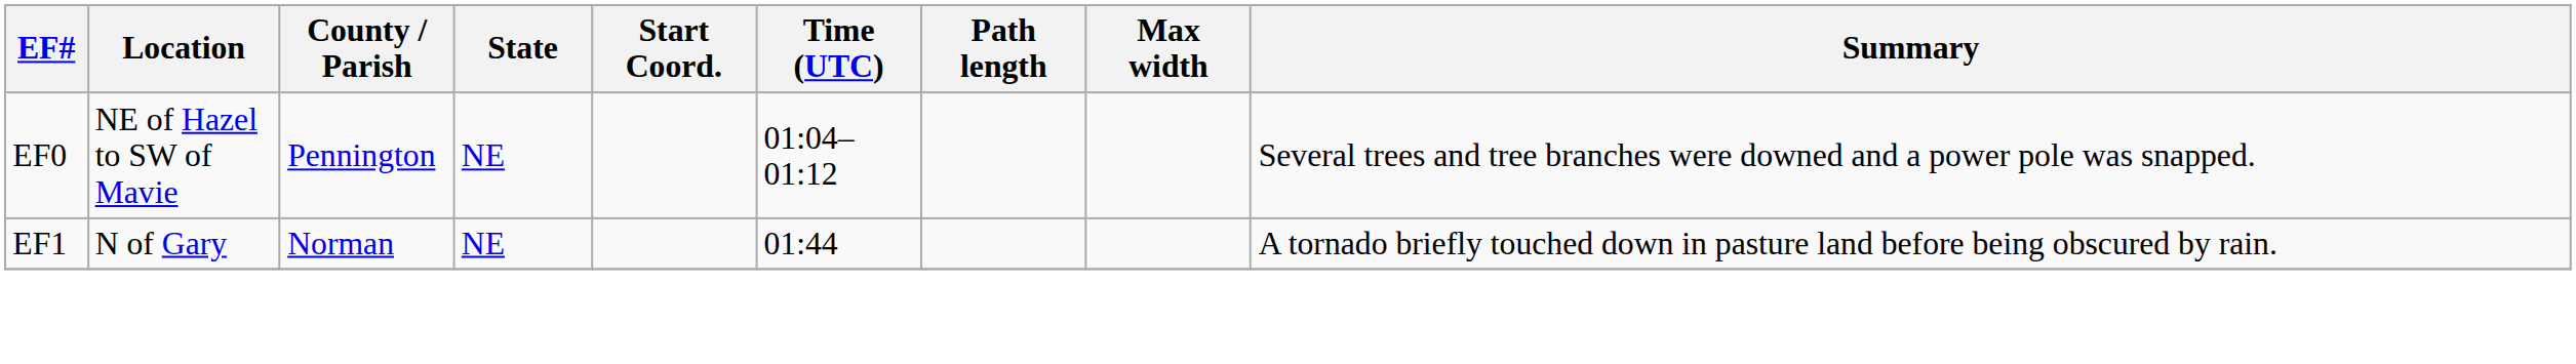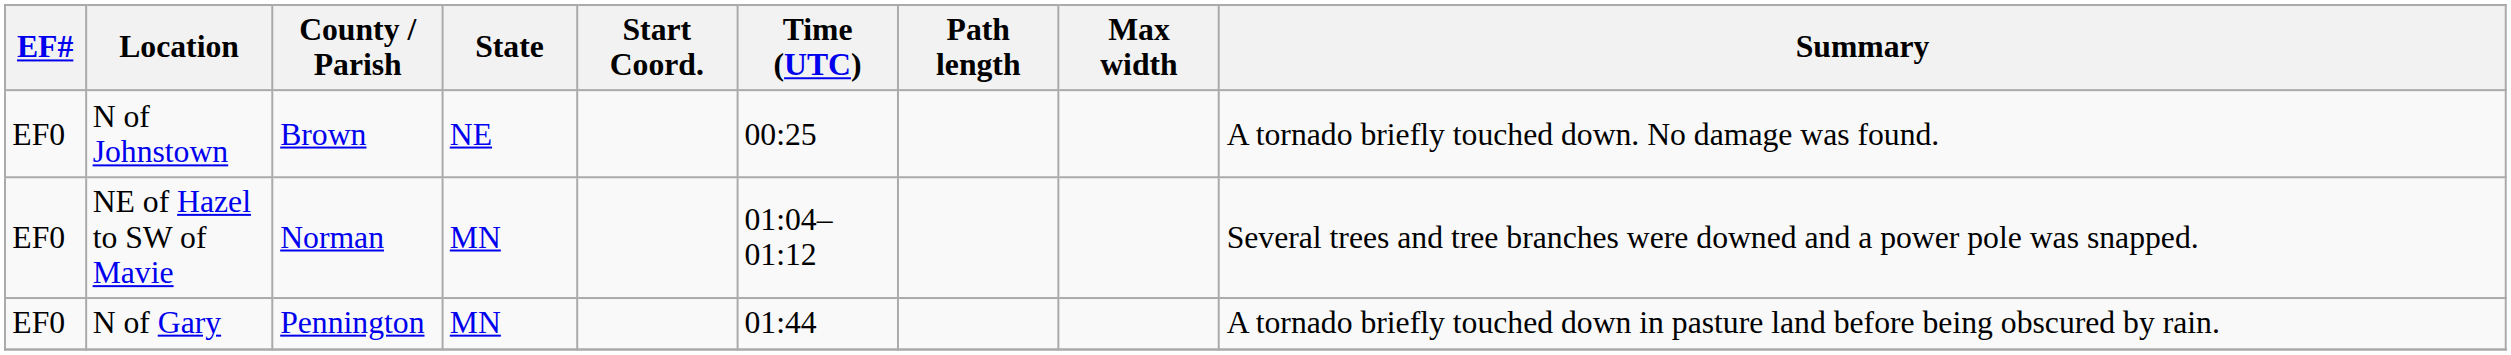+ row: EF0 | N of Johnstown | Brown | NE | 00:25 | A tornado briefly touched down. No damage was found.
NE of Hazel to SW of Mavie | County / Parish: Pennington -> Norman
NE of Hazel to SW of Mavie | State: NE -> MN
N of Gary | EF#: EF1 -> EF0
N of Gary | County / Parish: Norman -> Pennington
N of Gary | State: NE -> MN
